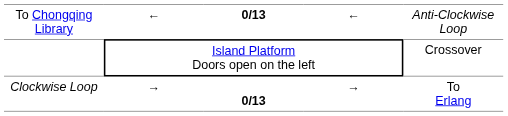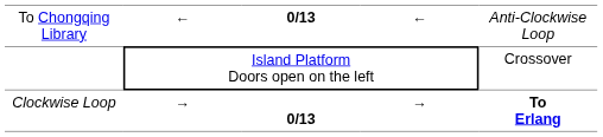Clockwise Loop | column 5: normal -> bold
